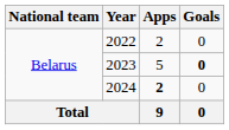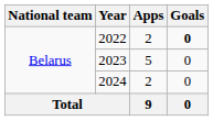2022 | Goals: normal -> bold
2023 | Goals: bold -> normal
2024 | Apps: bold -> normal
